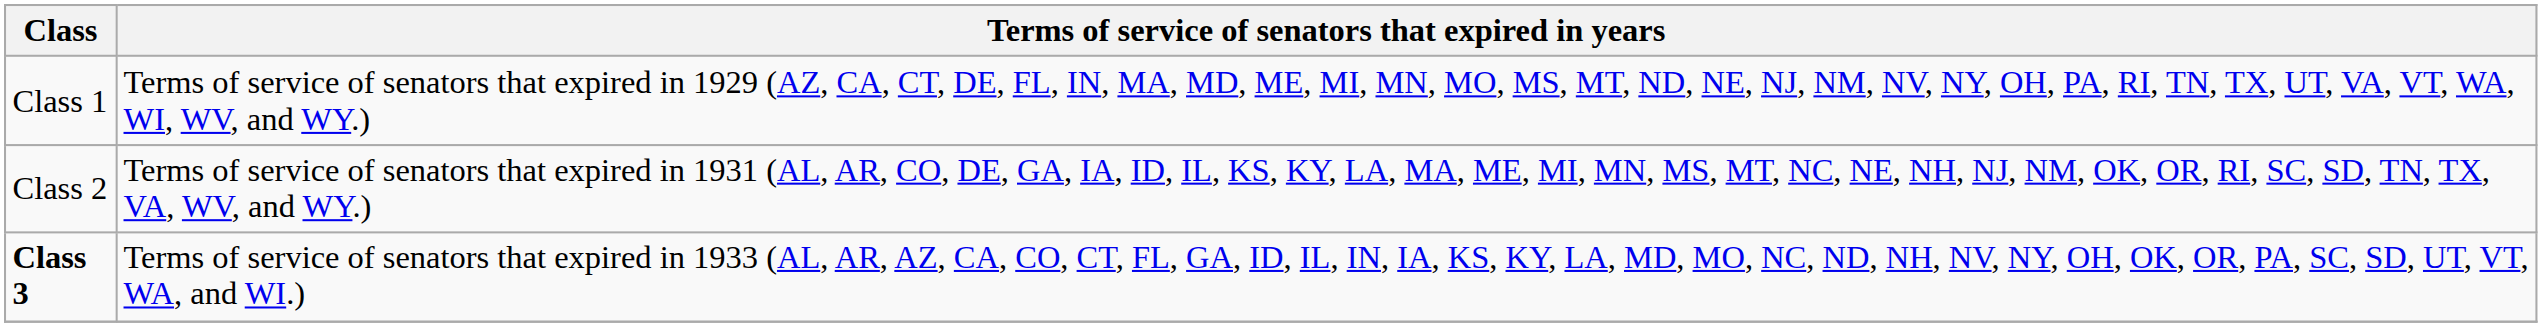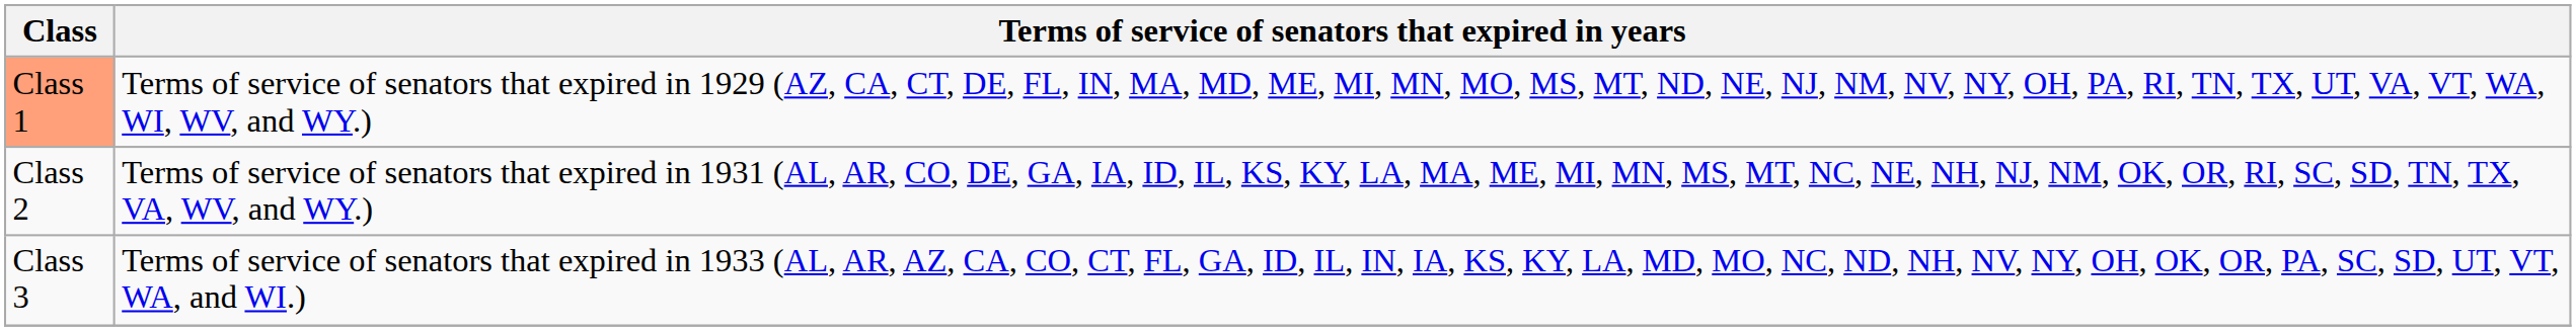Class 1 | Class: no background -> lightsalmon background
Class 3 | Class: bold -> normal
